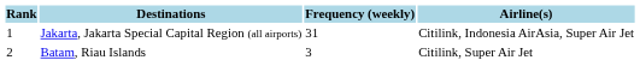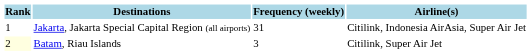Batam, Riau Islands | Rank: no background -> lightyellow background
